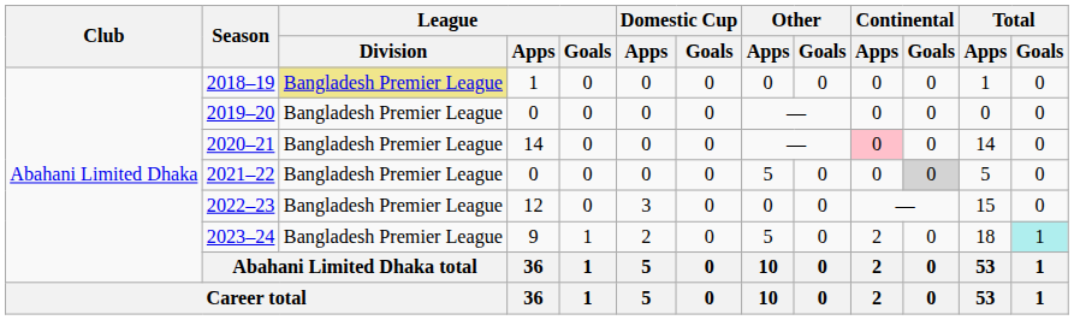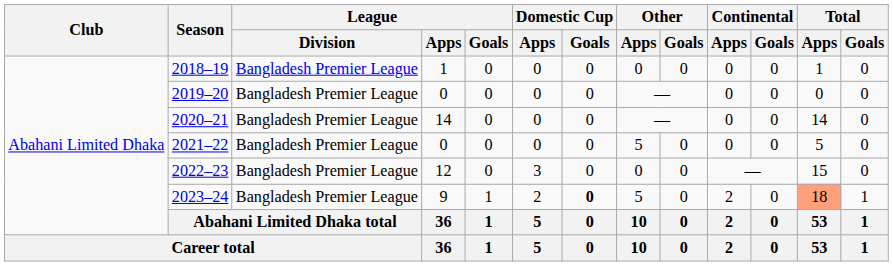2018–19 | League / Division: khaki background -> no background
2020–21 | Continental / Apps: pink background -> no background
2021–22 | Continental / Goals: lightgrey background -> no background
2023–24 | Domestic Cup / Goals: normal -> bold
2023–24 | Total / Apps: no background -> lightsalmon background
2023–24 | Total / Goals: paleturquoise background -> no background
